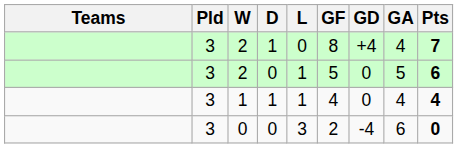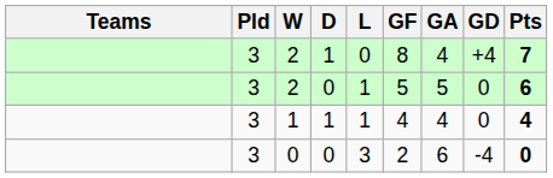columns swapped: GA <-> GD
